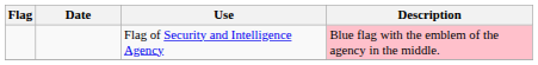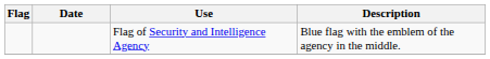Flag of Security and Intelligence Agency | Description: pink background -> no background
